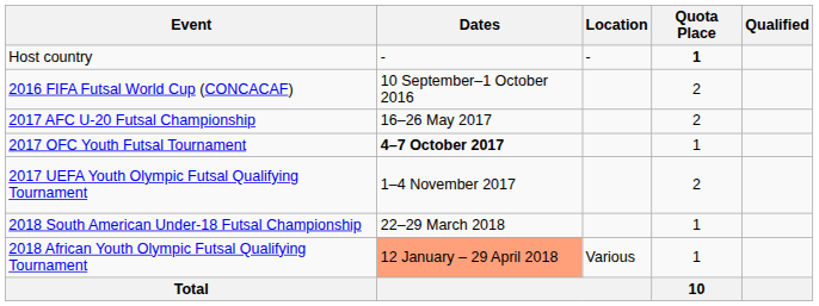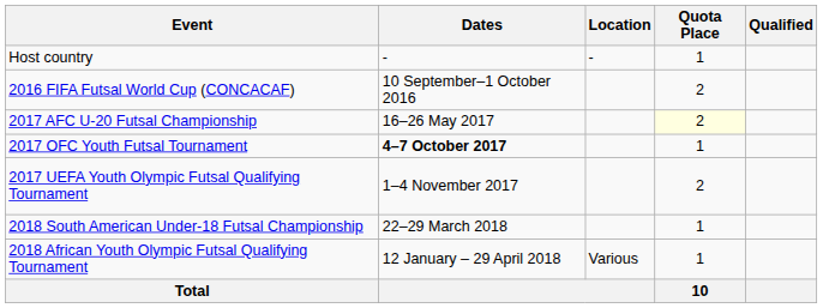Host country | Quota Place: bold -> normal
2017 AFC U-20 Futsal Championship | Quota Place: no background -> lightyellow background
2018 African Youth Olympic Futsal Qualifying Tournament | Dates: lightsalmon background -> no background
